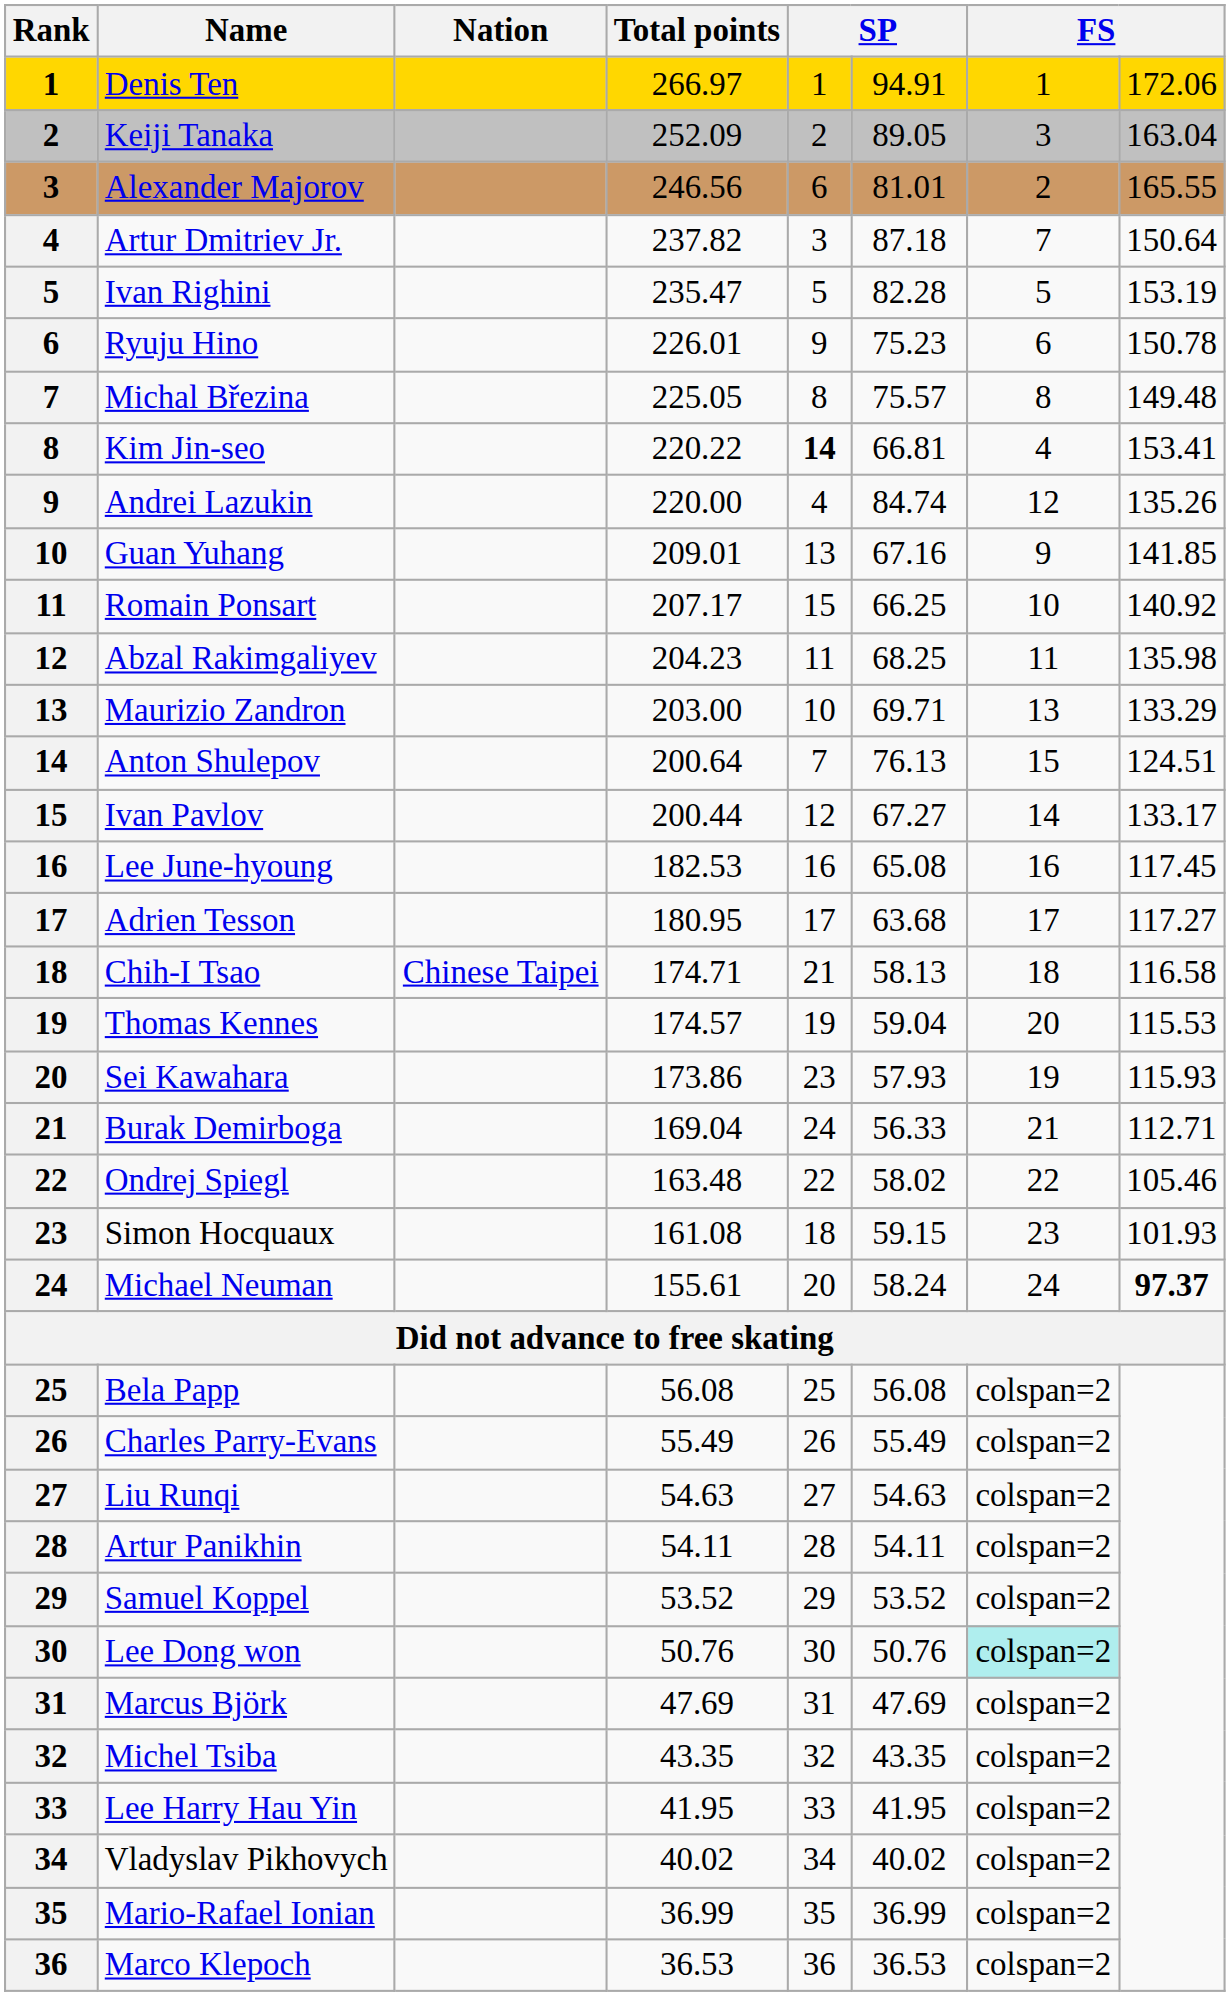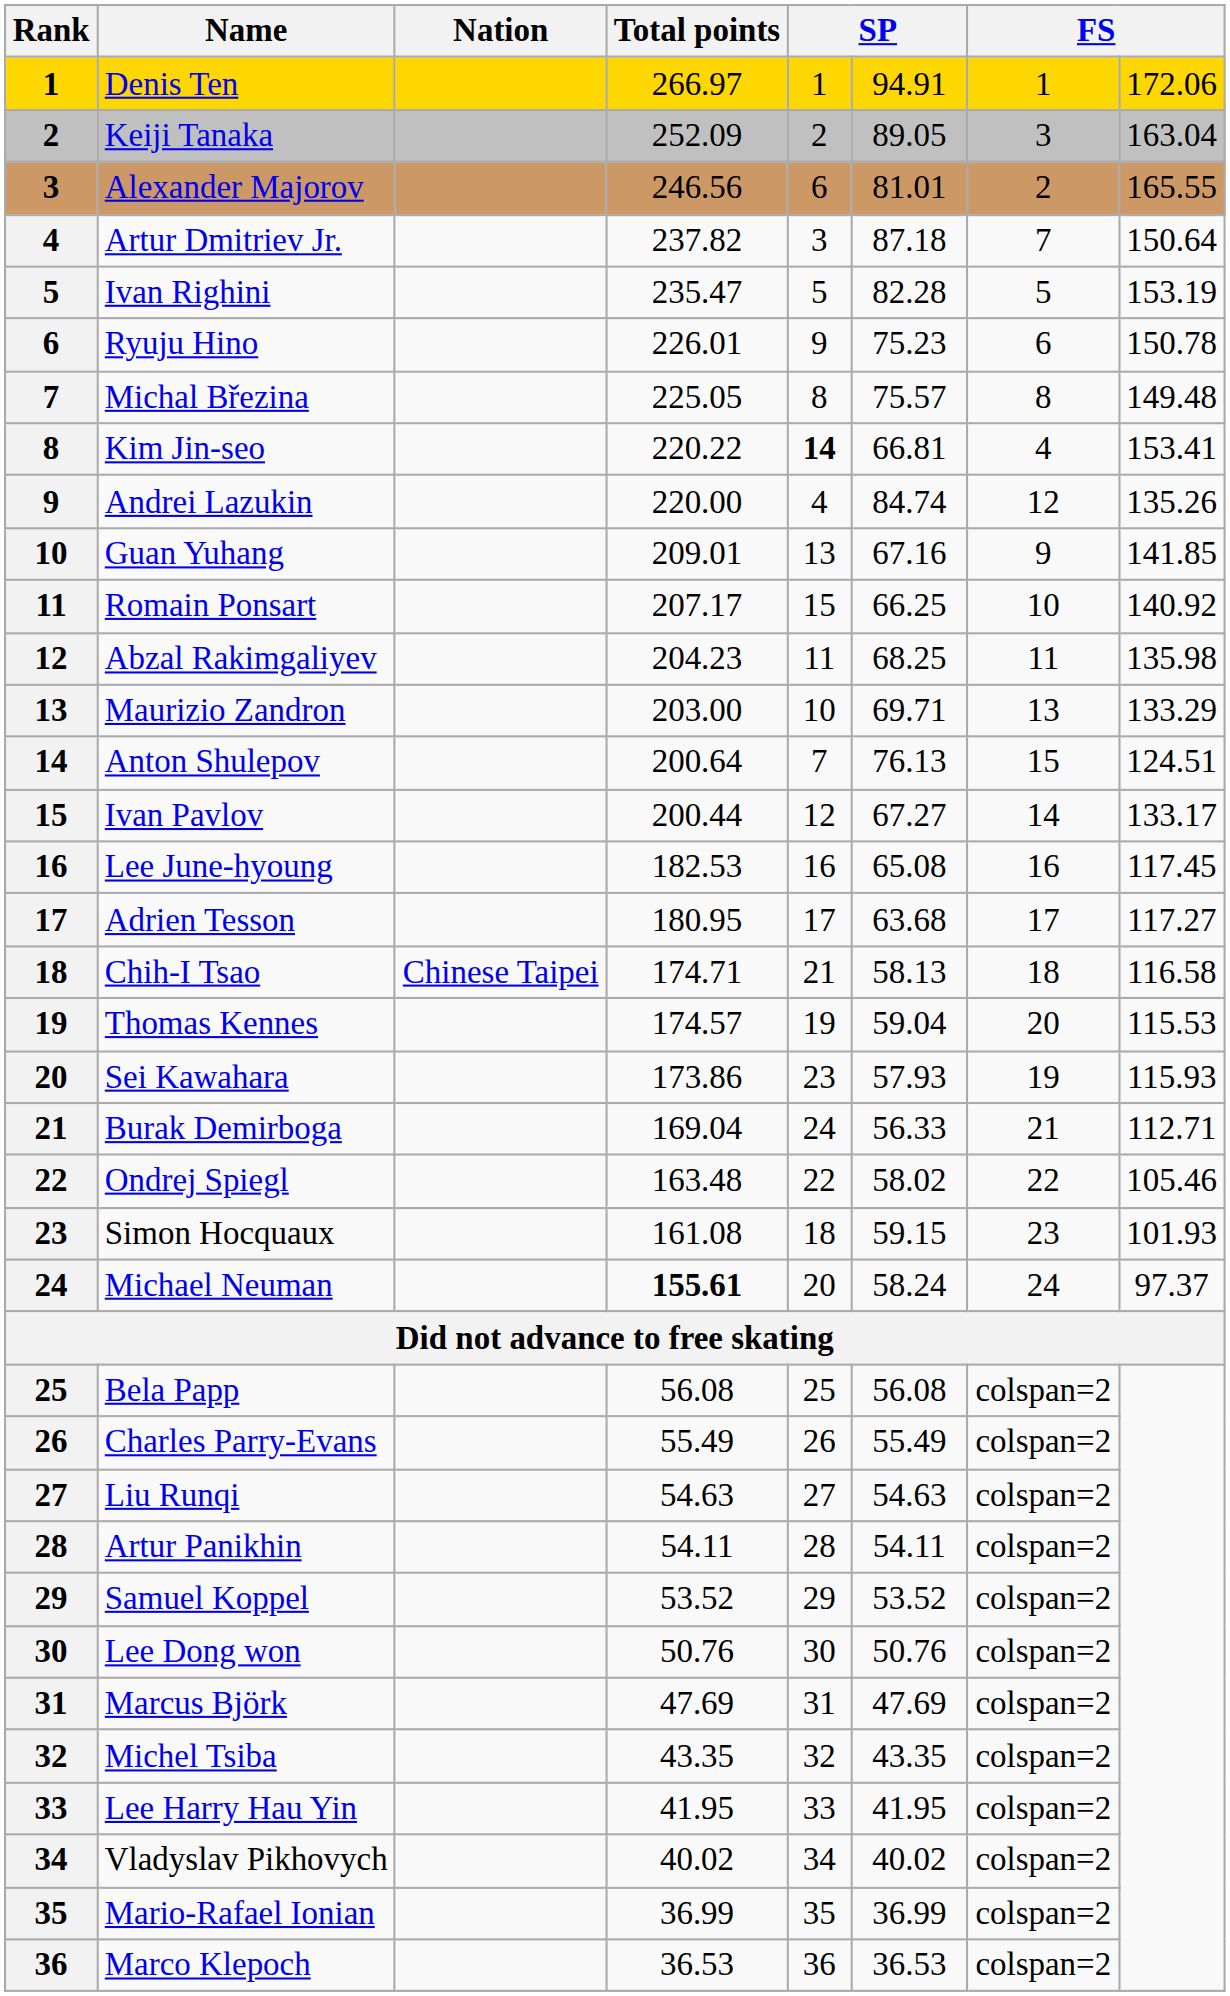Michael Neuman | Total points: normal -> bold
Michael Neuman | column 8: bold -> normal
Lee Dong won | column 7: paleturquoise background -> no background
